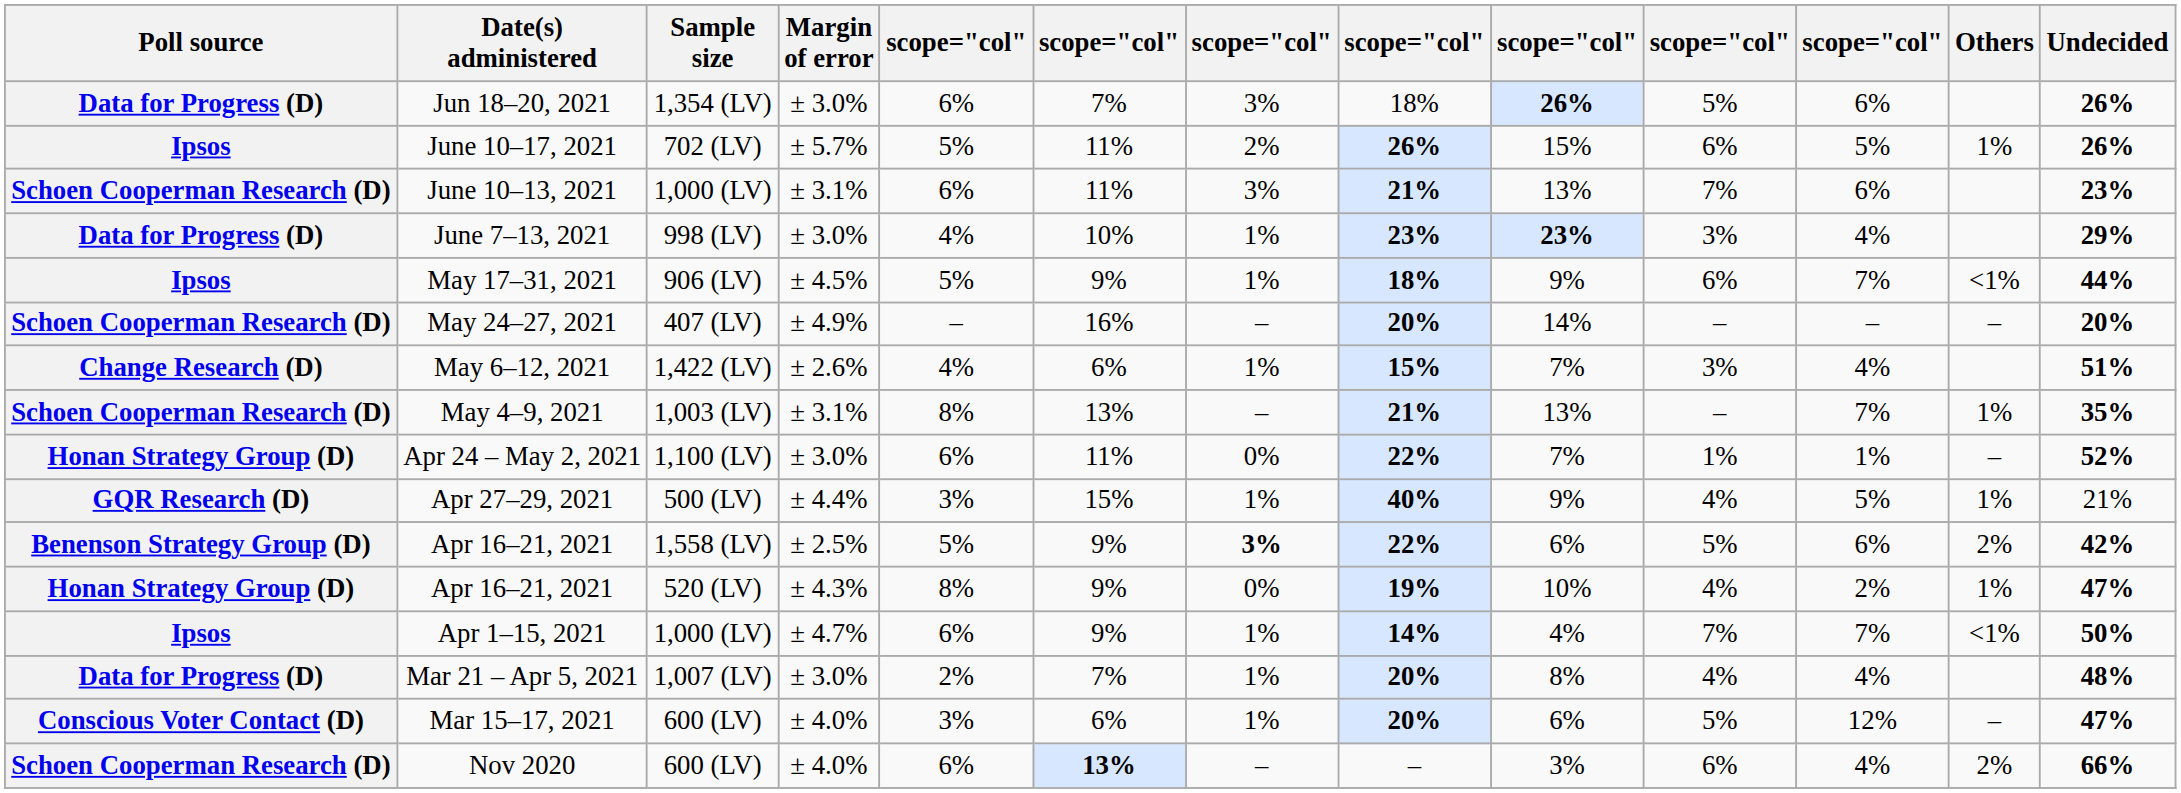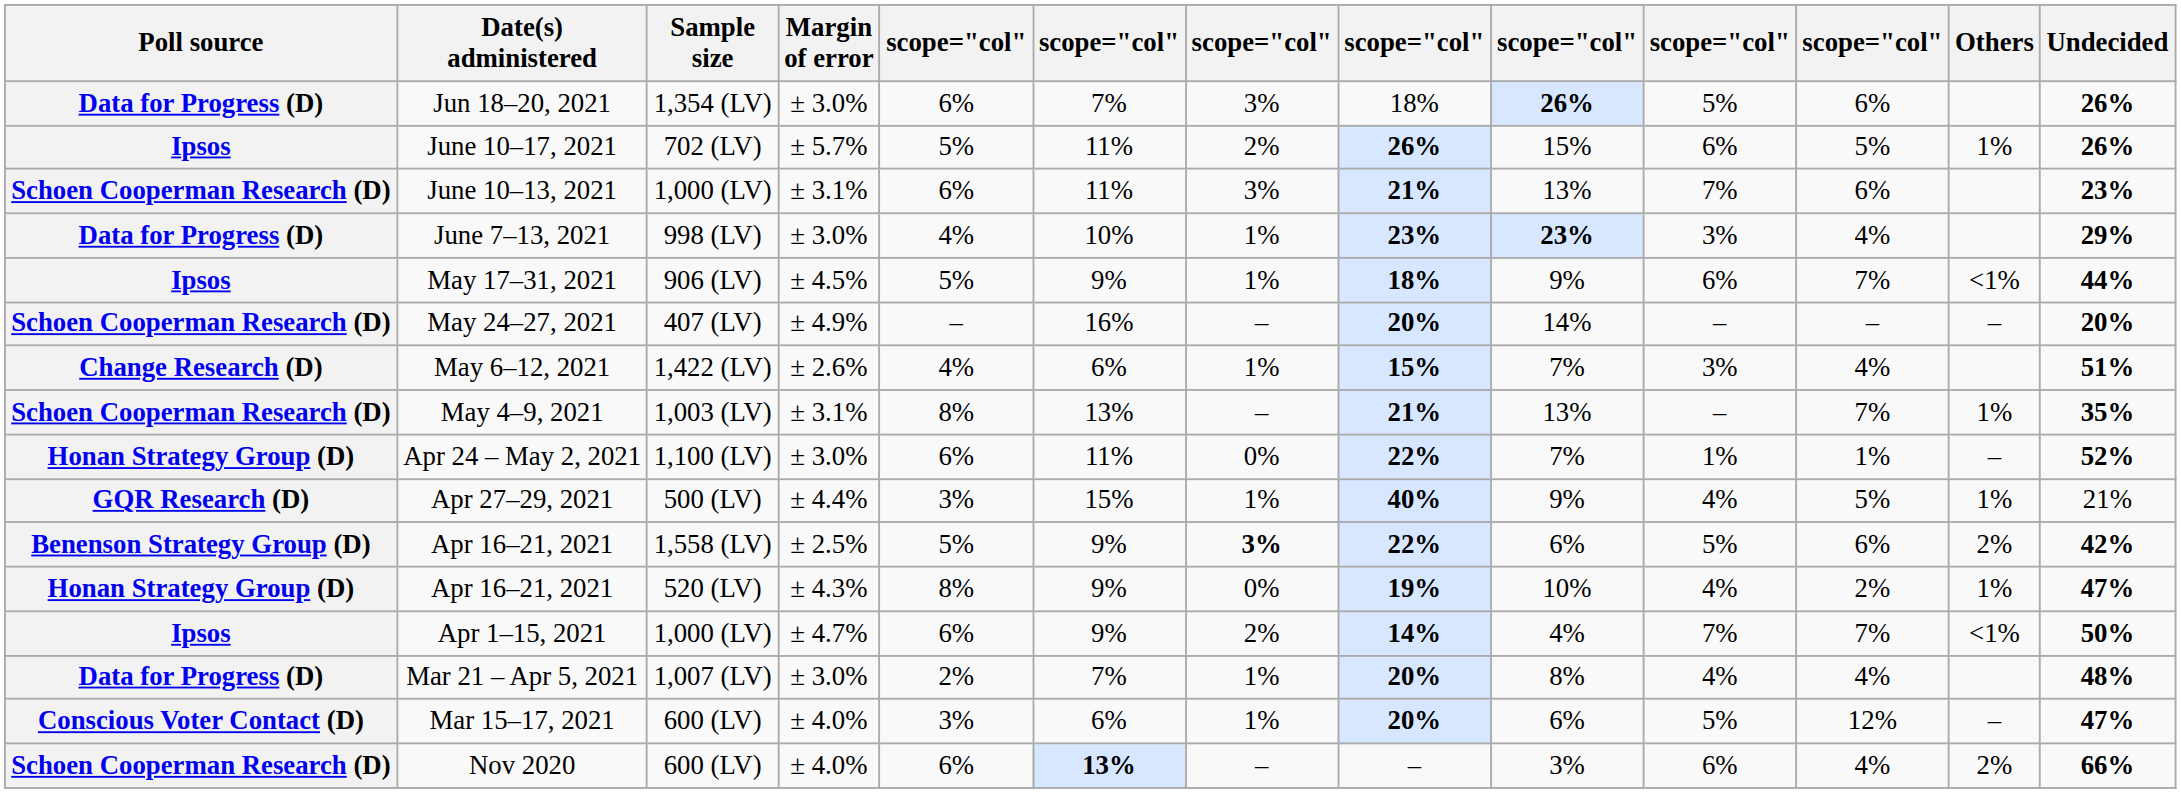Apr 1–15, 2021 | column 7: 1% -> 2%
